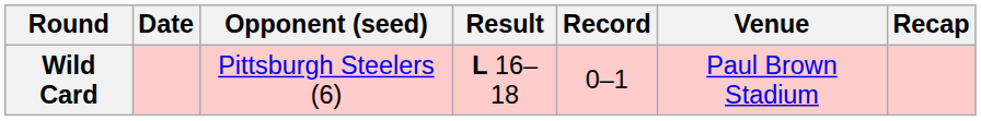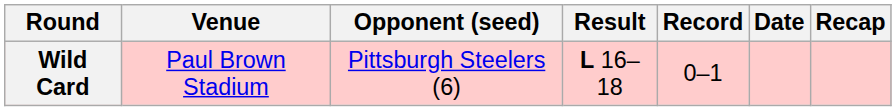columns swapped: Date <-> Venue
